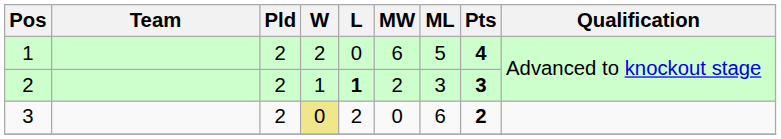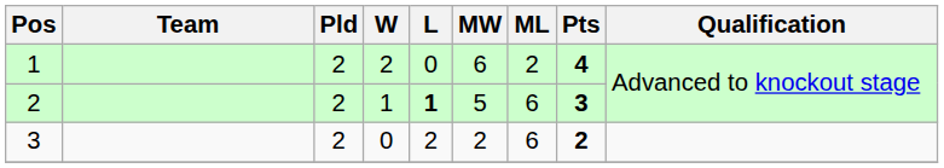row 2 | ML: 5 -> 2
row 3 | MW: 2 -> 5
row 3 | ML: 3 -> 6
row 4 | W: khaki background -> no background
row 4 | MW: 0 -> 2
